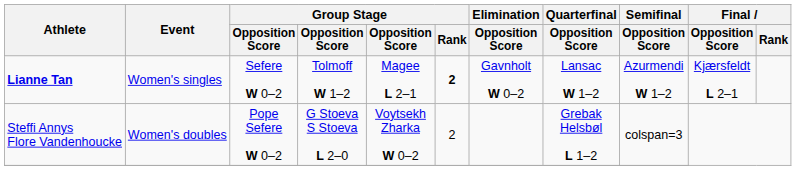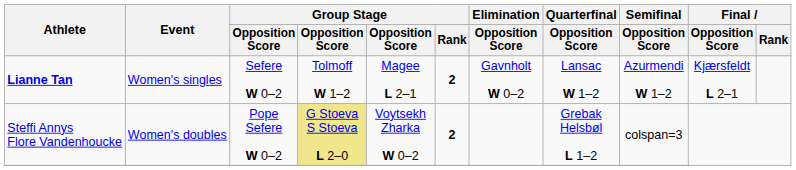Steffi Annys Flore Vandenhoucke | column 4: no background -> khaki background
Steffi Annys Flore Vandenhoucke | Group Stage / Rank: normal -> bold
